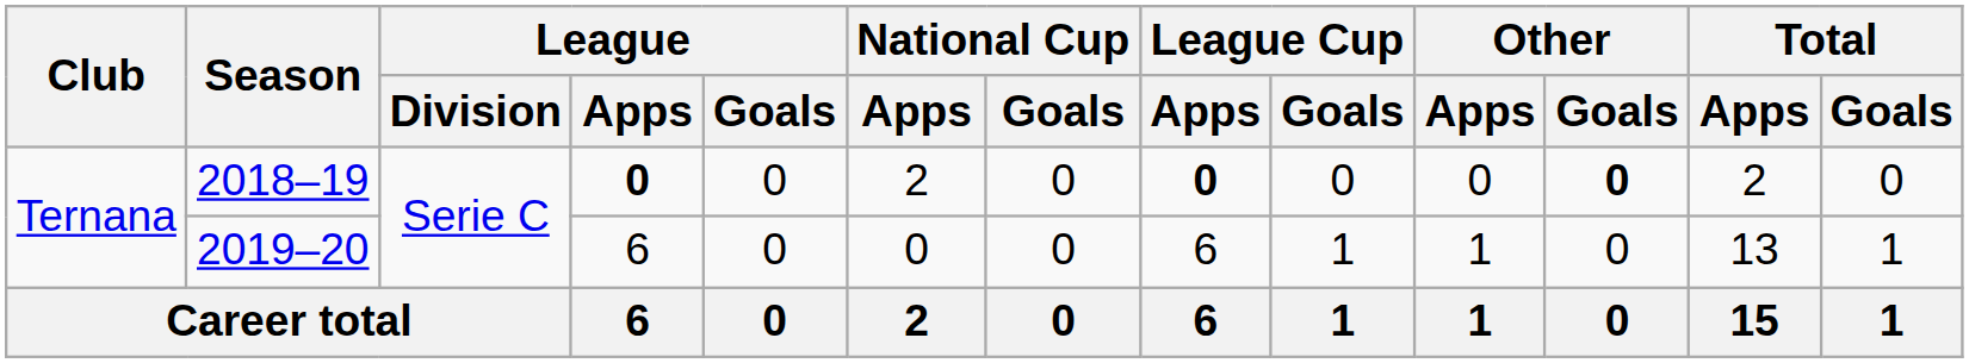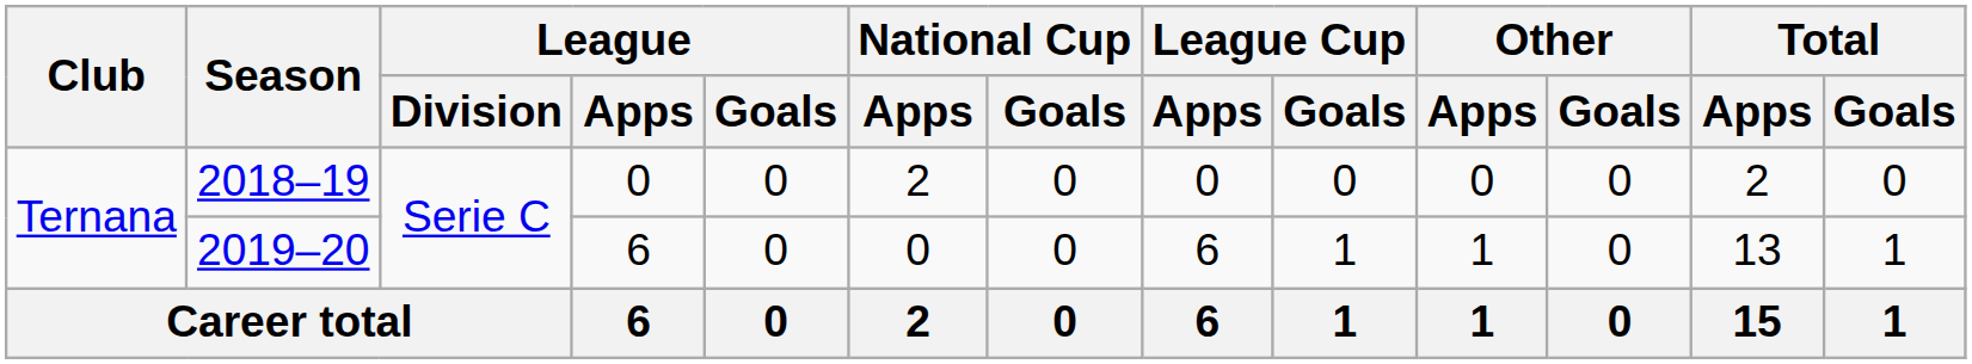2018–19 | League / Apps: bold -> normal
2018–19 | League Cup / Apps: bold -> normal
2018–19 | Other / Goals: bold -> normal
